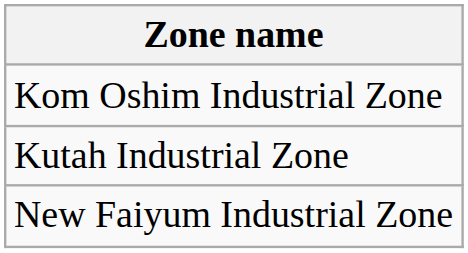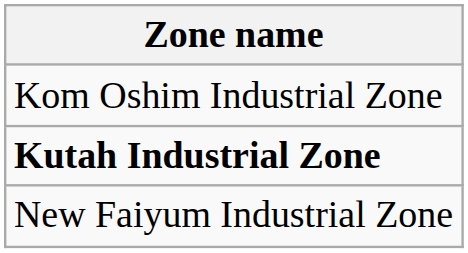row 3 | column 1: normal -> bold
